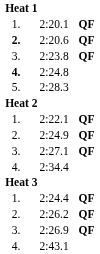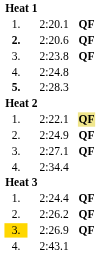2:24.8 | column 1: bold -> normal
2:28.3 | column 1: normal -> bold
2:22.1 | column 3: no background -> khaki background
2:26.9 | column 1: no background -> gold background
